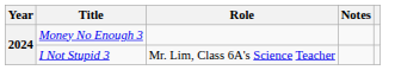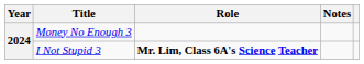I Not Stupid 3 | Role: normal -> bold
